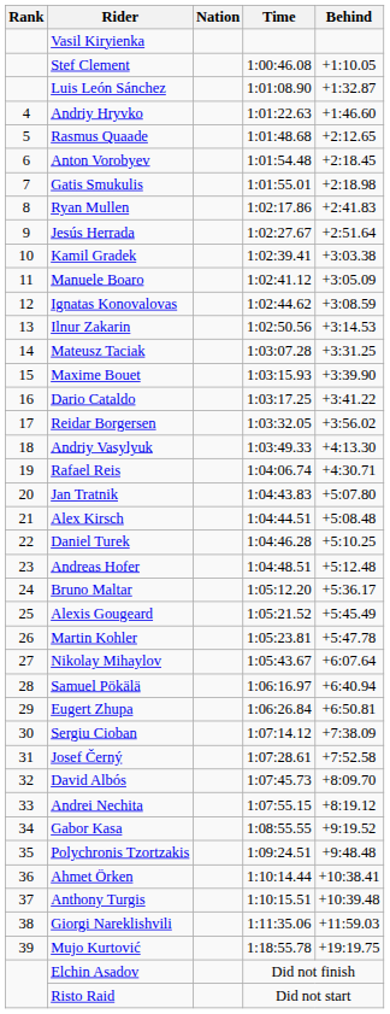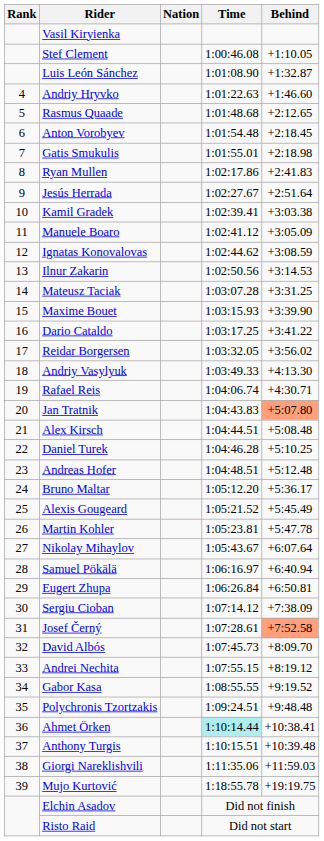Jan Tratnik | Behind: no background -> lightsalmon background
Josef Černý | Behind: no background -> lightsalmon background
Ahmet Örken | Time: no background -> paleturquoise background
